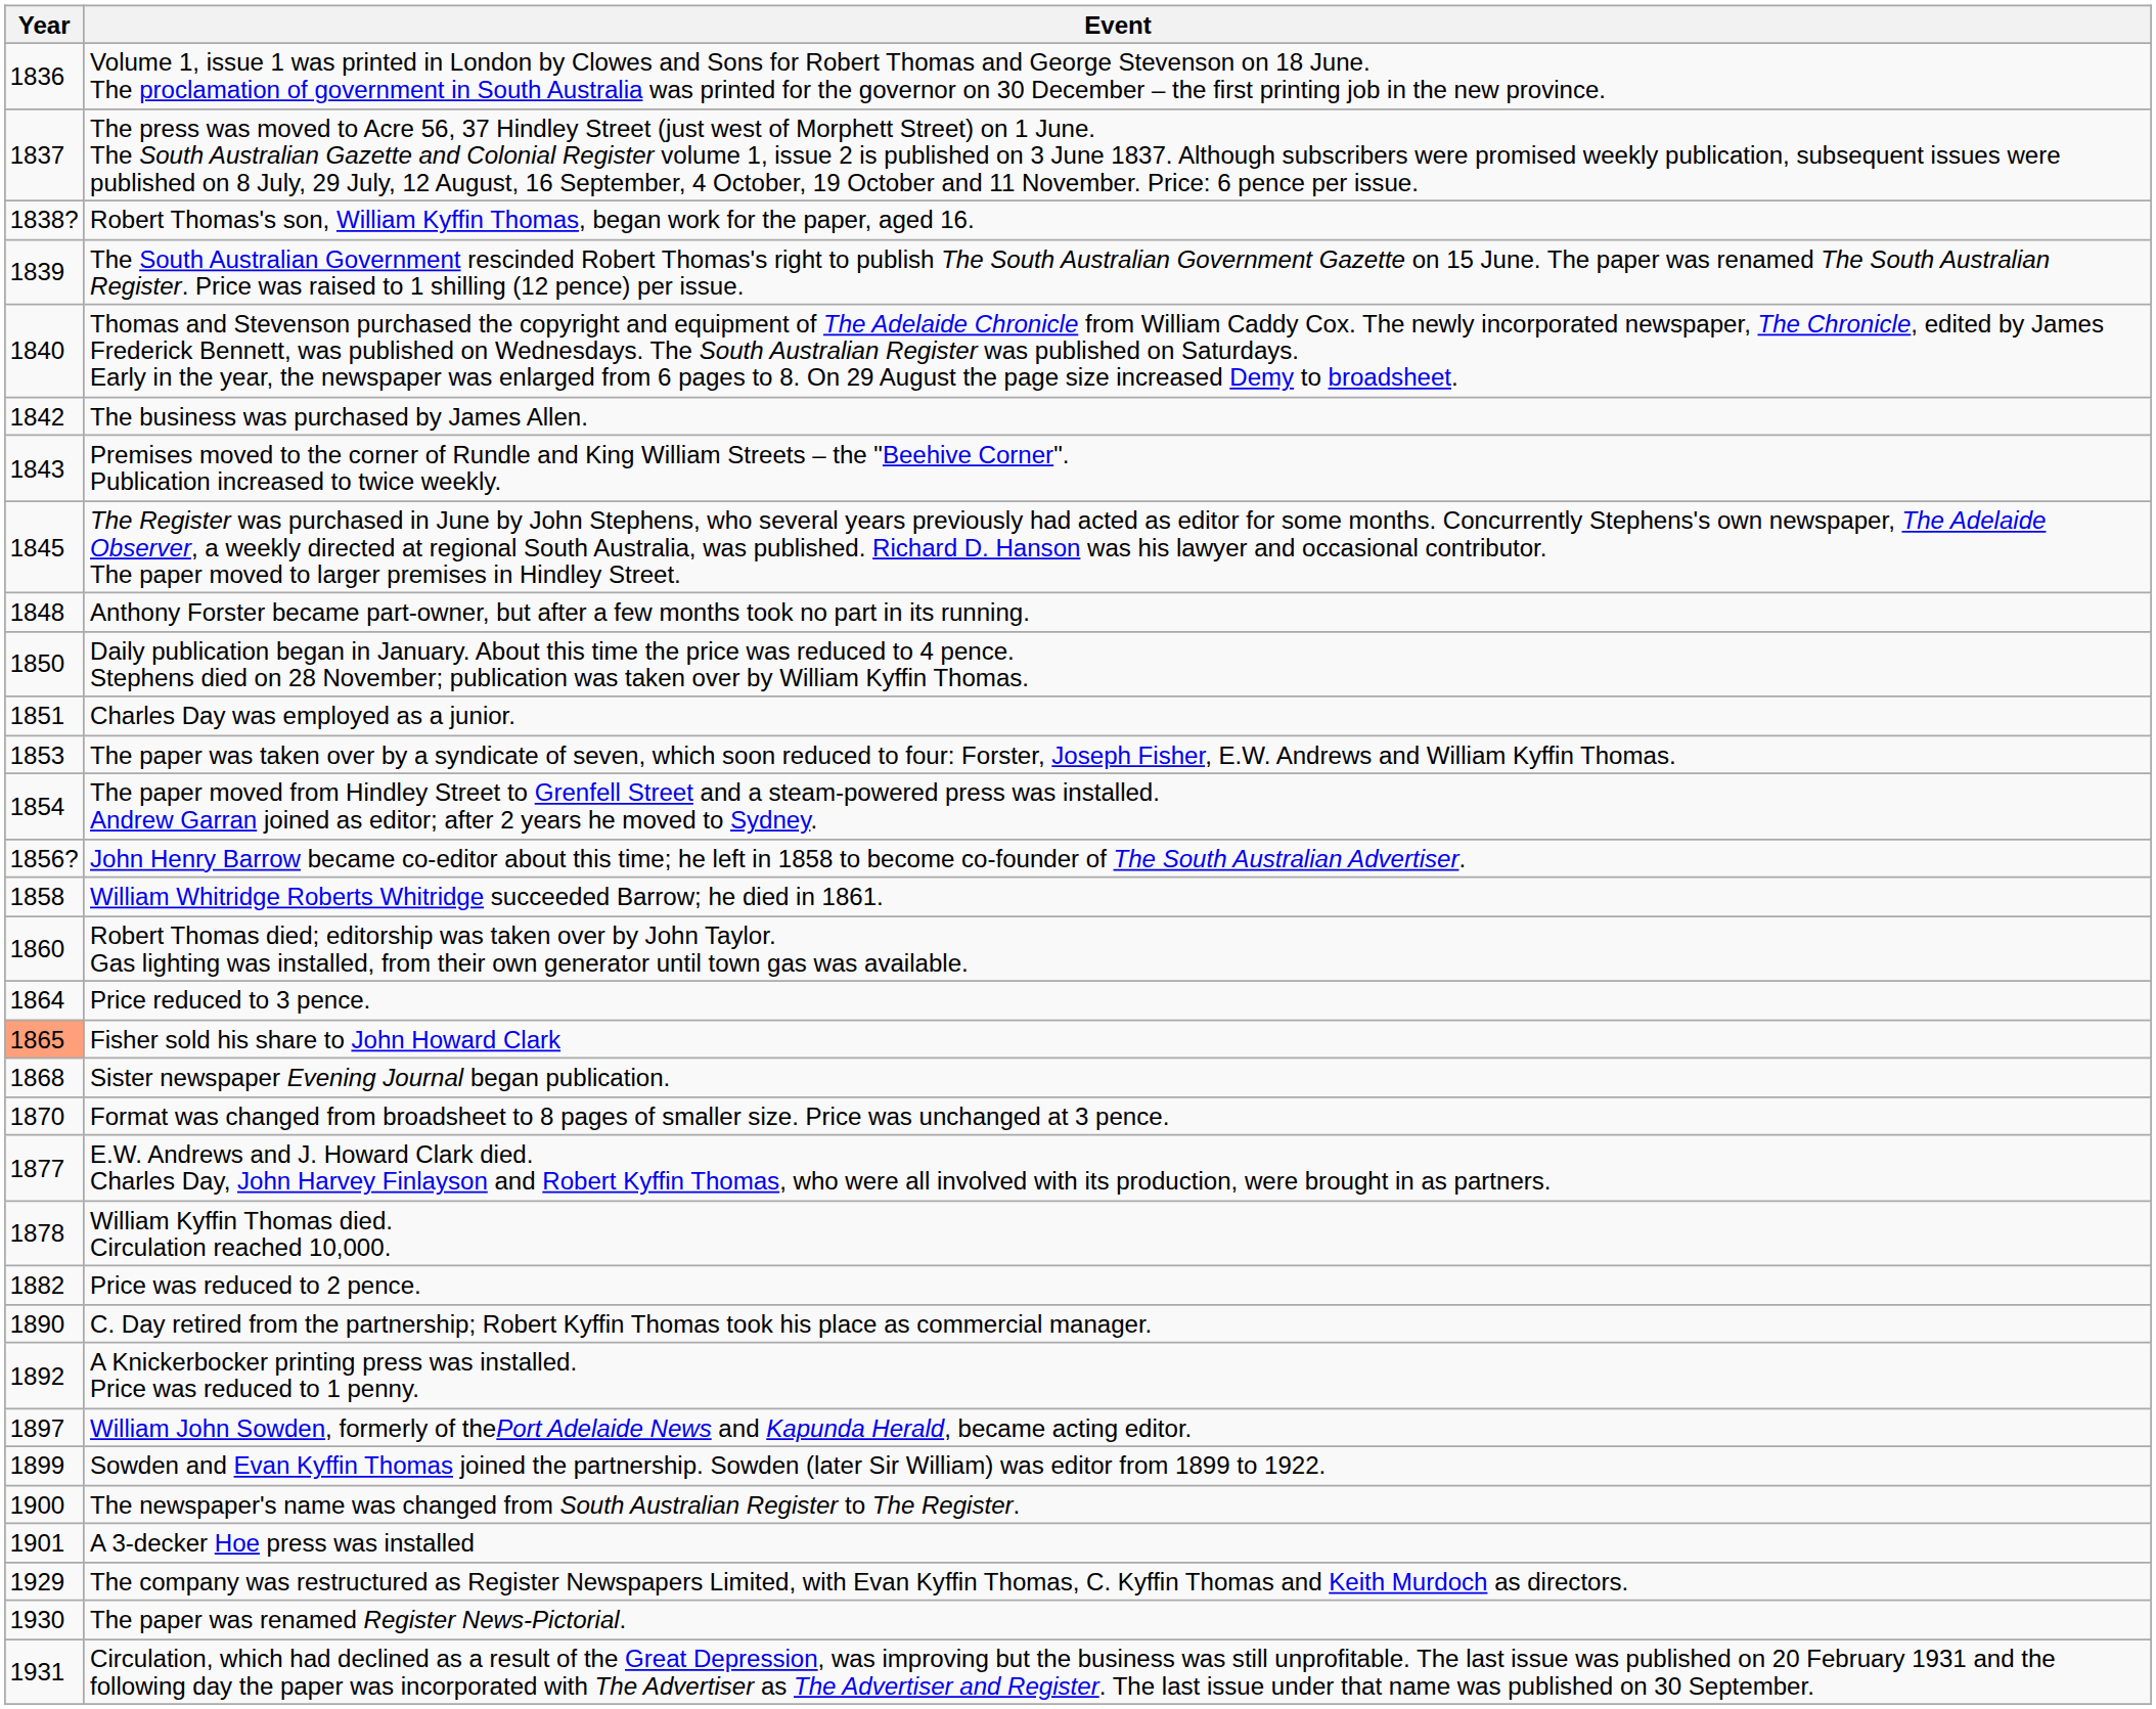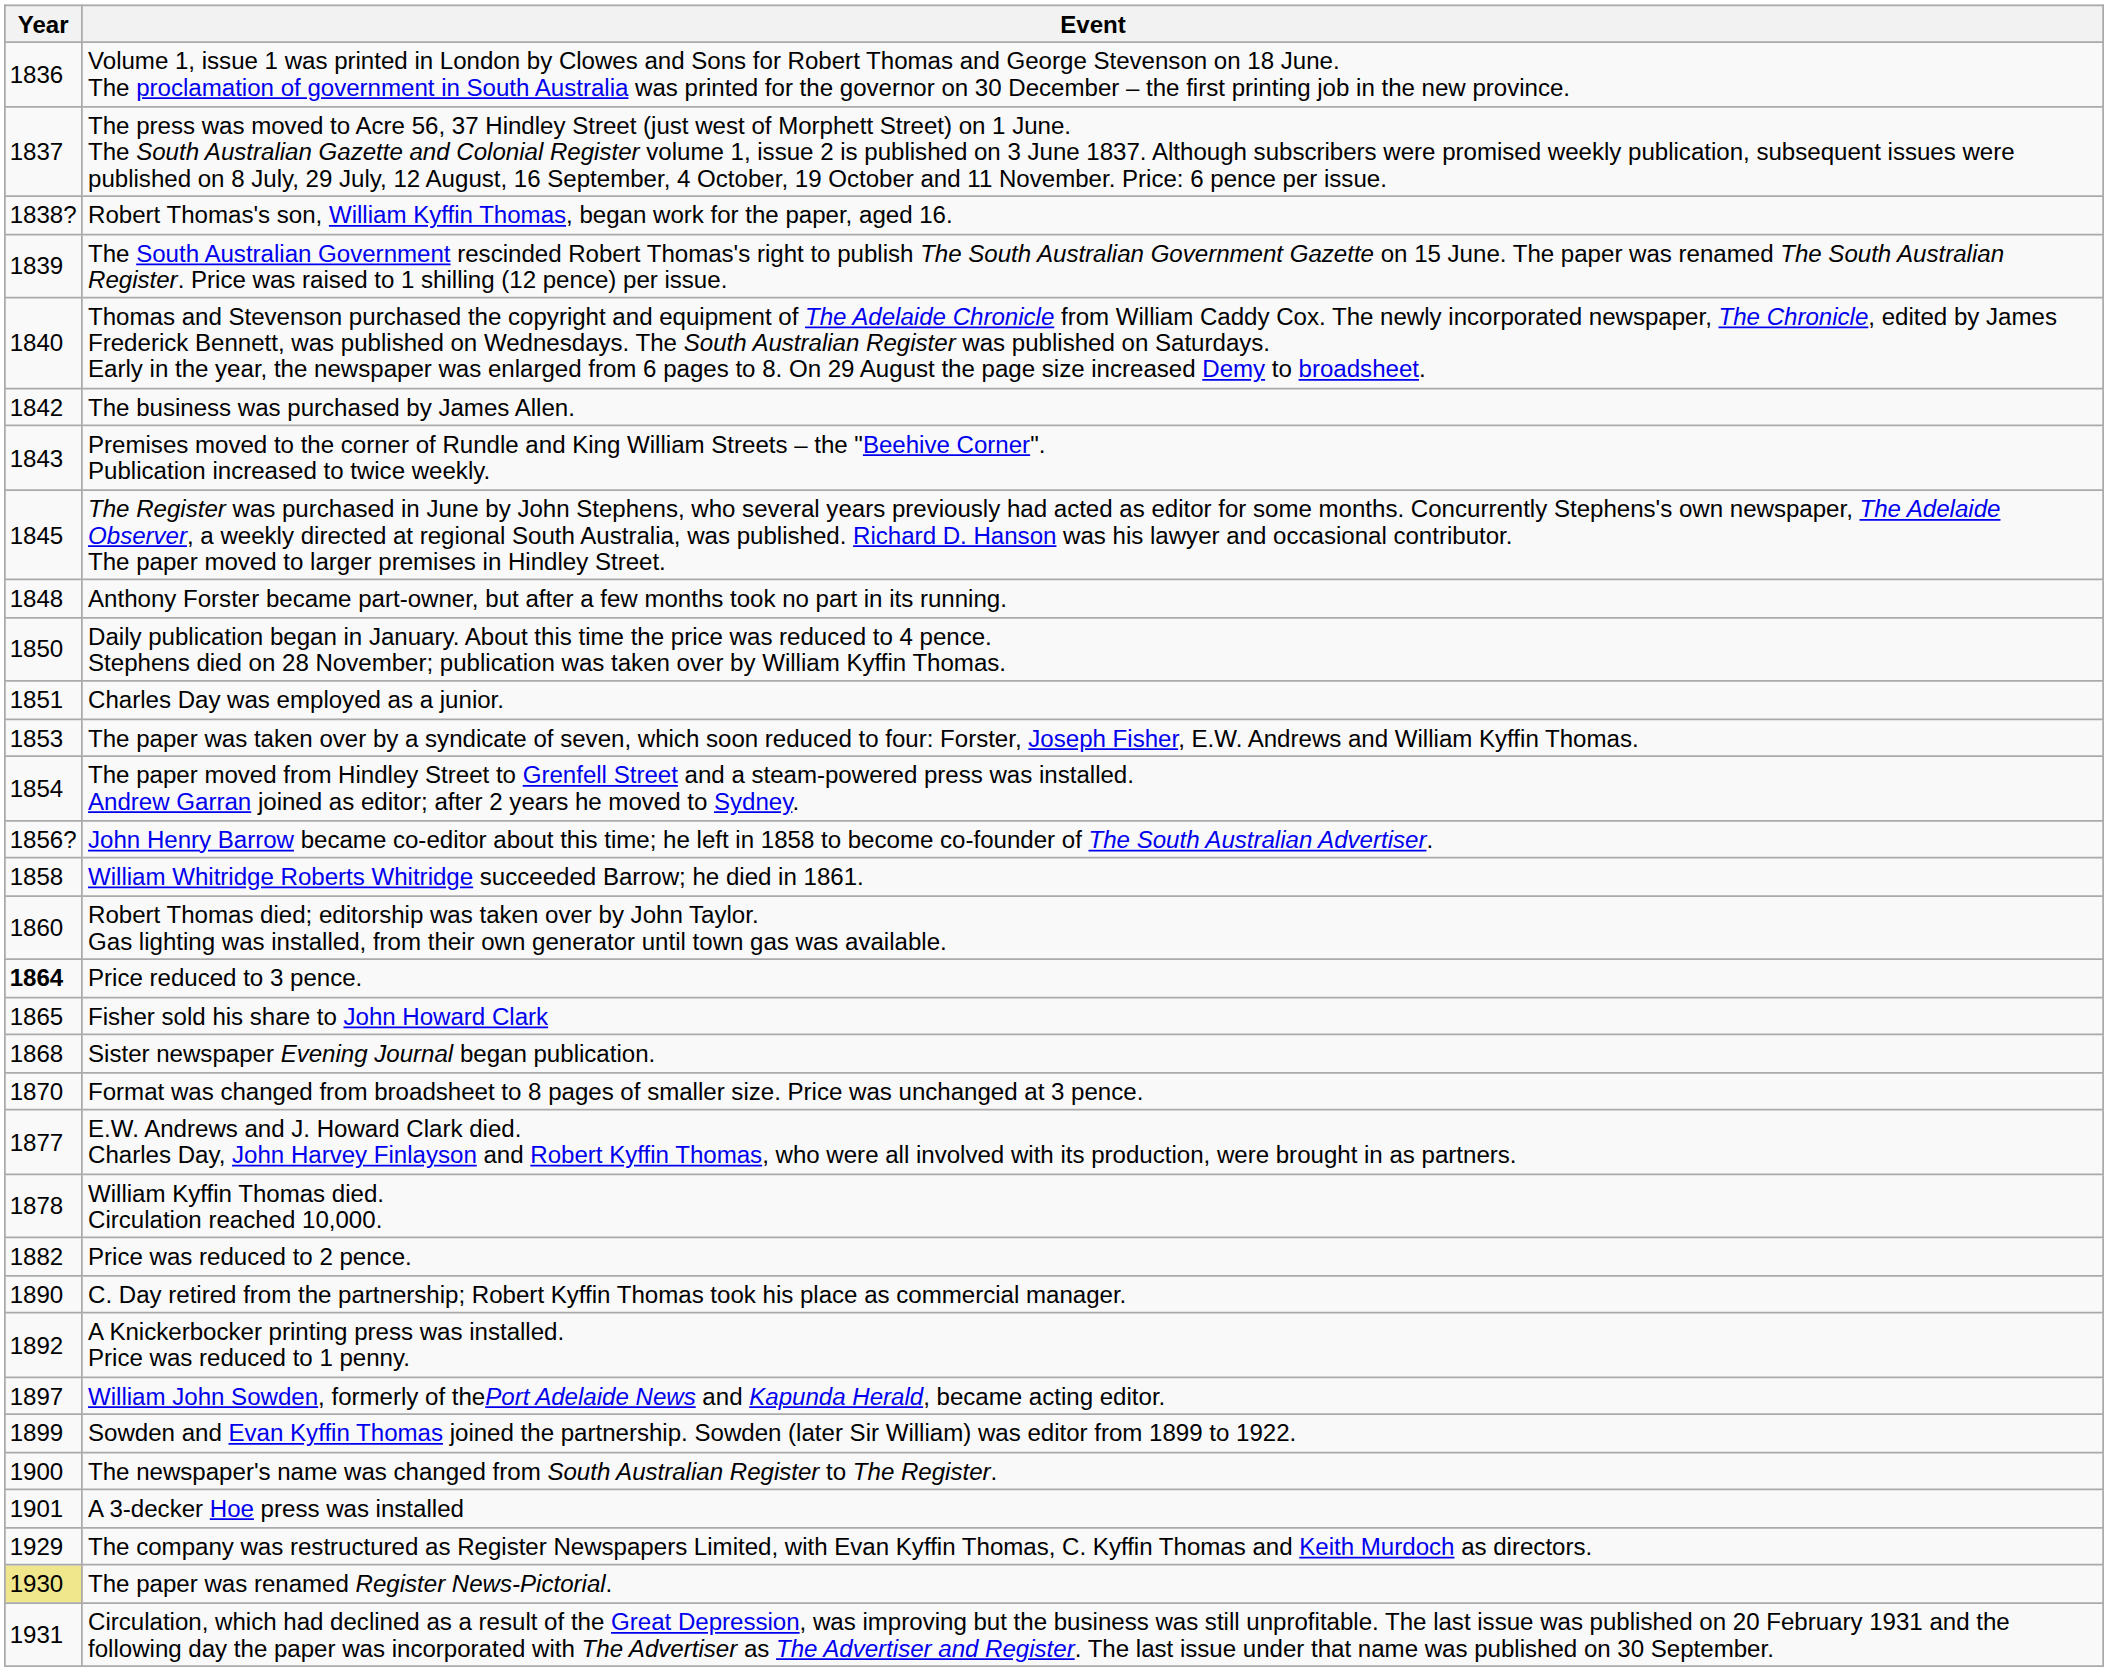Price reduced to 3 pence. | Year: normal -> bold
Fisher sold his share to John Howard Clark | Year: lightsalmon background -> no background
The paper was renamed Register News-Pictorial. | Year: no background -> khaki background
